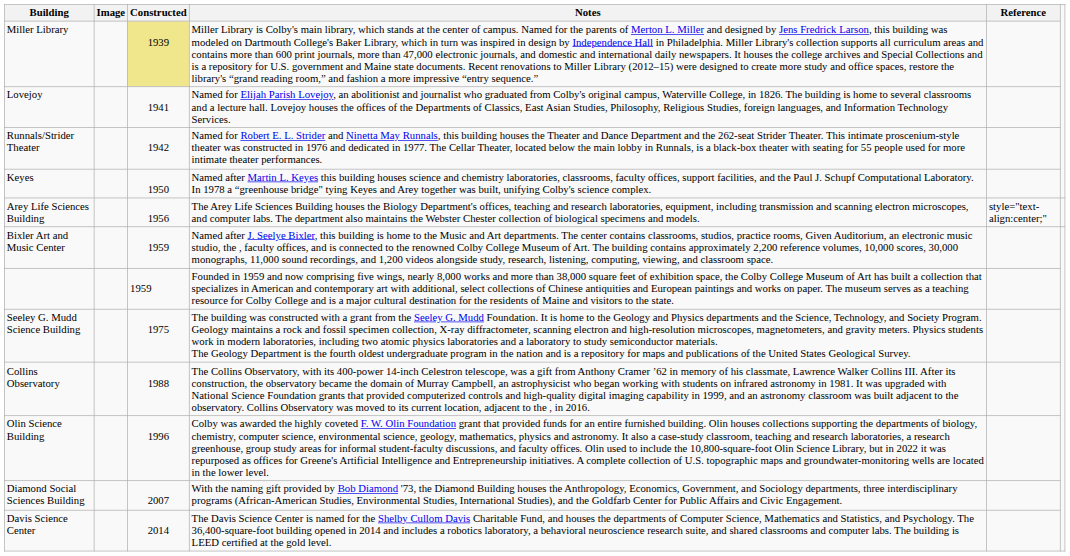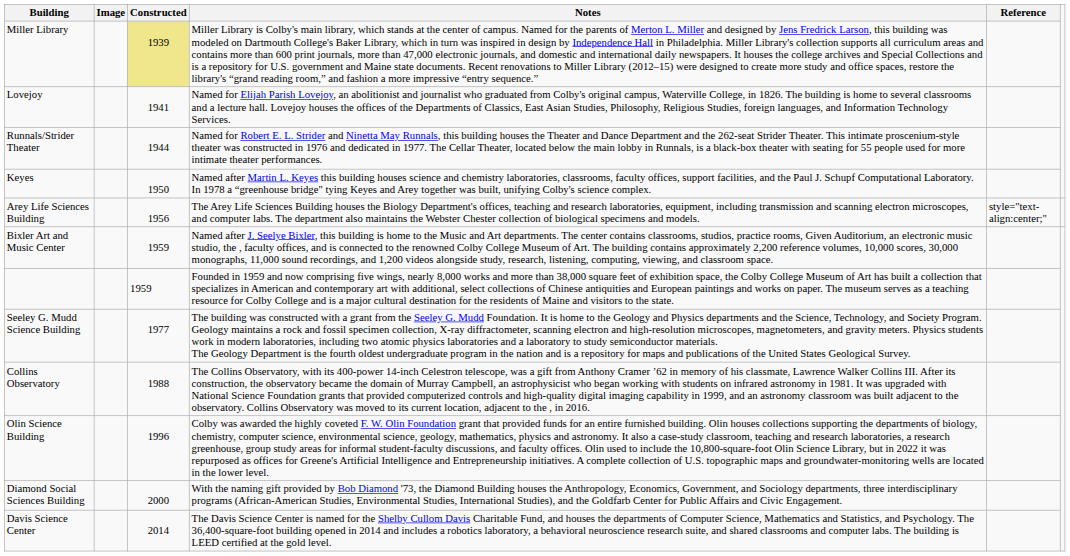Runnals/Strider Theater | Constructed: 1942 -> 1944
Seeley G. Mudd Science Building | Constructed: 1975 -> 1977
Diamond Social Sciences Building | Constructed: 2007 -> 2000
